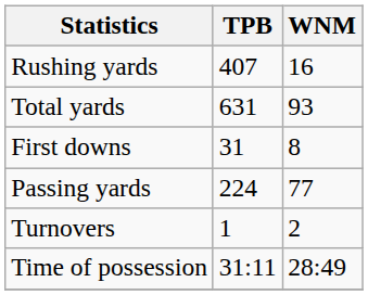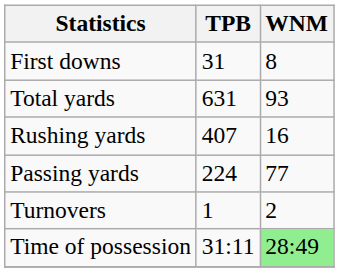rows swapped: First downs <-> Rushing yards
Time of possession | WNM: no background -> lightgreen background
